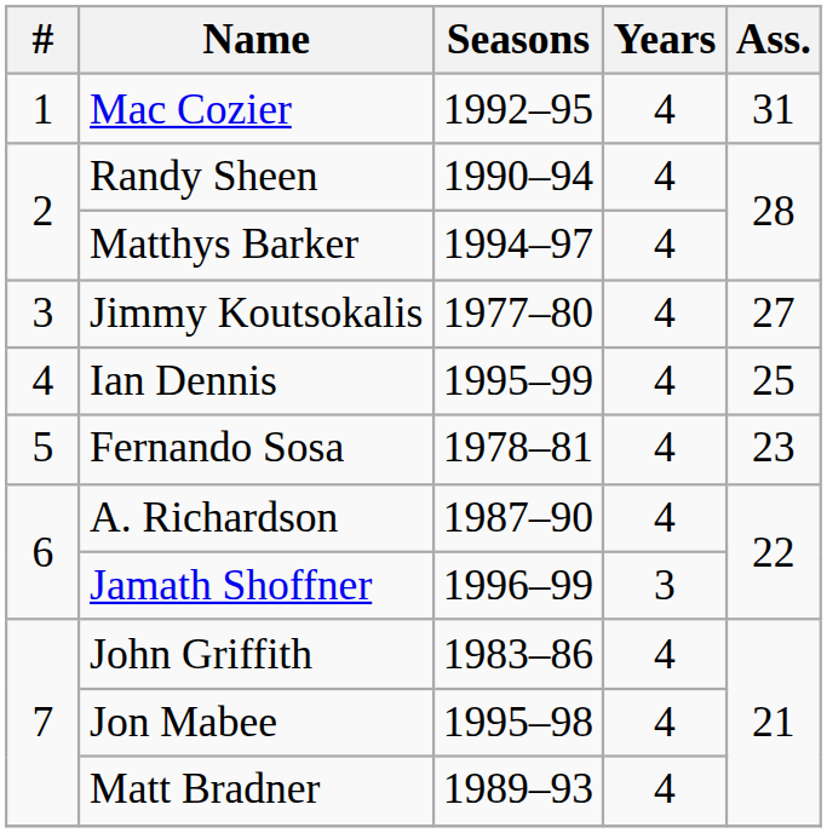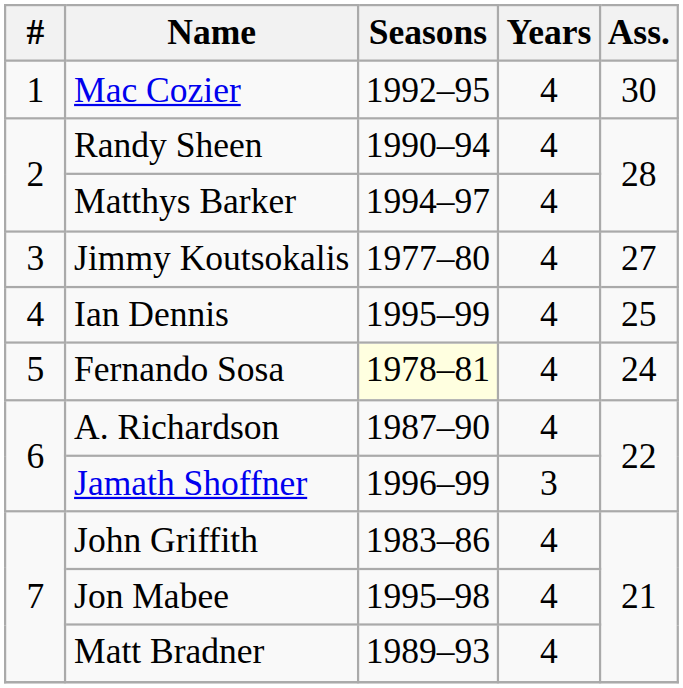Mac Cozier | Ass.: 31 -> 30
Fernando Sosa | Seasons: no background -> lightyellow background
Fernando Sosa | Ass.: 23 -> 24
